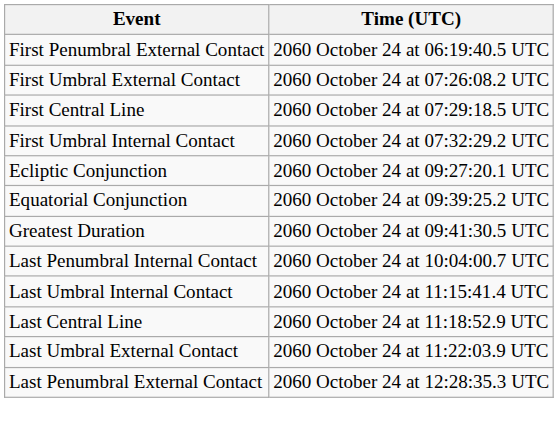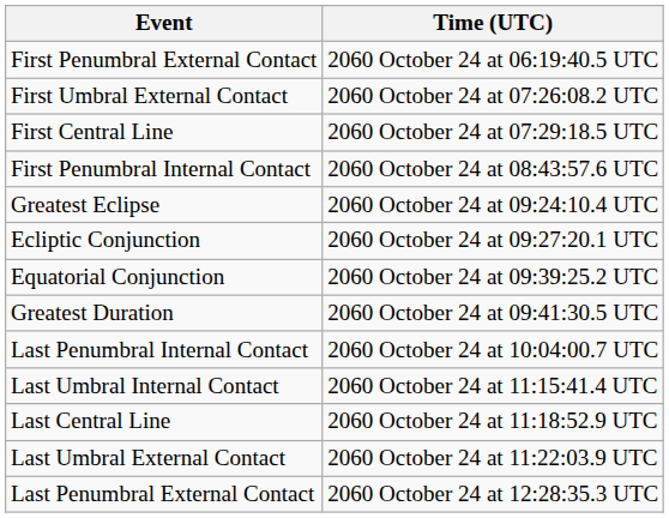- row: First Umbral Internal Contact | 2060 October 24 at 07:32:29.2 UTC
+ row: First Penumbral Internal Contact | 2060 October 24 at 08:43:57.6 UTC
+ row: Greatest Eclipse | 2060 October 24 at 09:24:10.4 UTC
